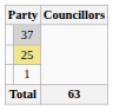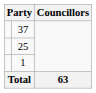37 | column 2: lightgrey background -> no background
25 | column 2: khaki background -> no background
